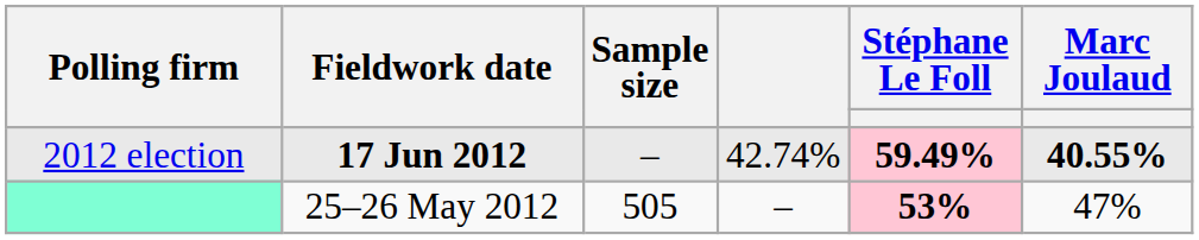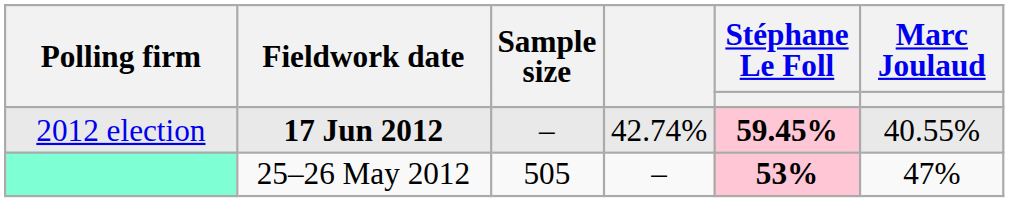2012 election | Stéphane Le Foll: 59.49% -> 59.45%
2012 election | Marc Joulaud: bold -> normal
